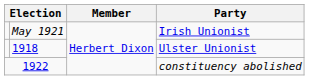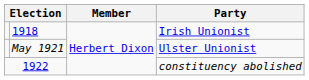Irish Unionist | column 2: May 1921 -> 1918
Ulster Unionist | column 2: 1918 -> May 1921
